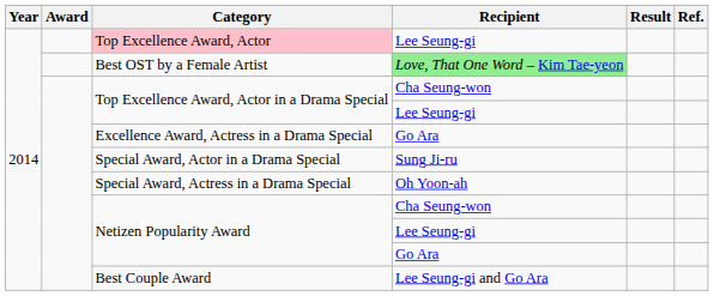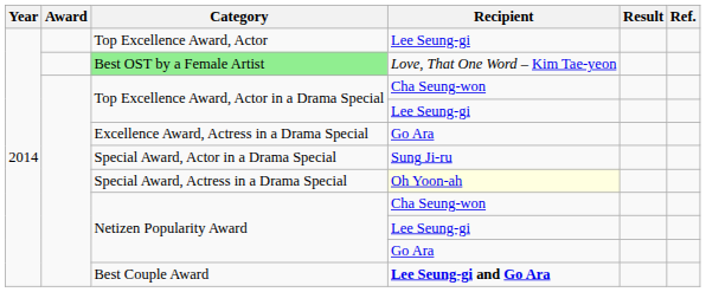Top Excellence Award, Actor | Category: pink background -> no background
Best OST by a Female Artist | Category: no background -> lightgreen background
Best OST by a Female Artist | Recipient: lightgreen background -> no background
Special Award, Actress in a Drama Special | Recipient: no background -> lightyellow background
Best Couple Award | Recipient: normal -> bold
